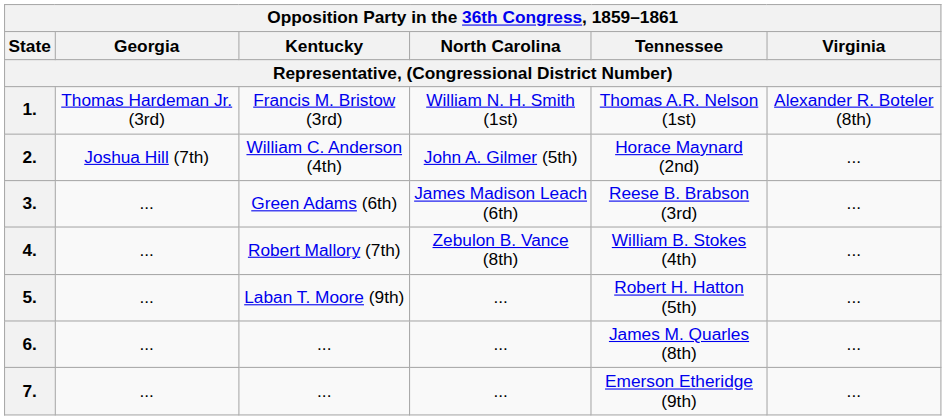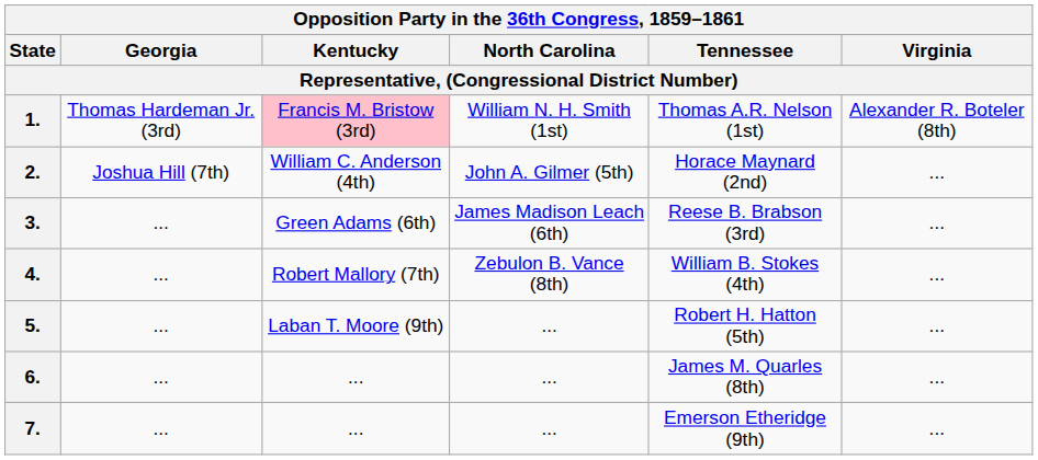1. | Kentucky: no background -> pink background
